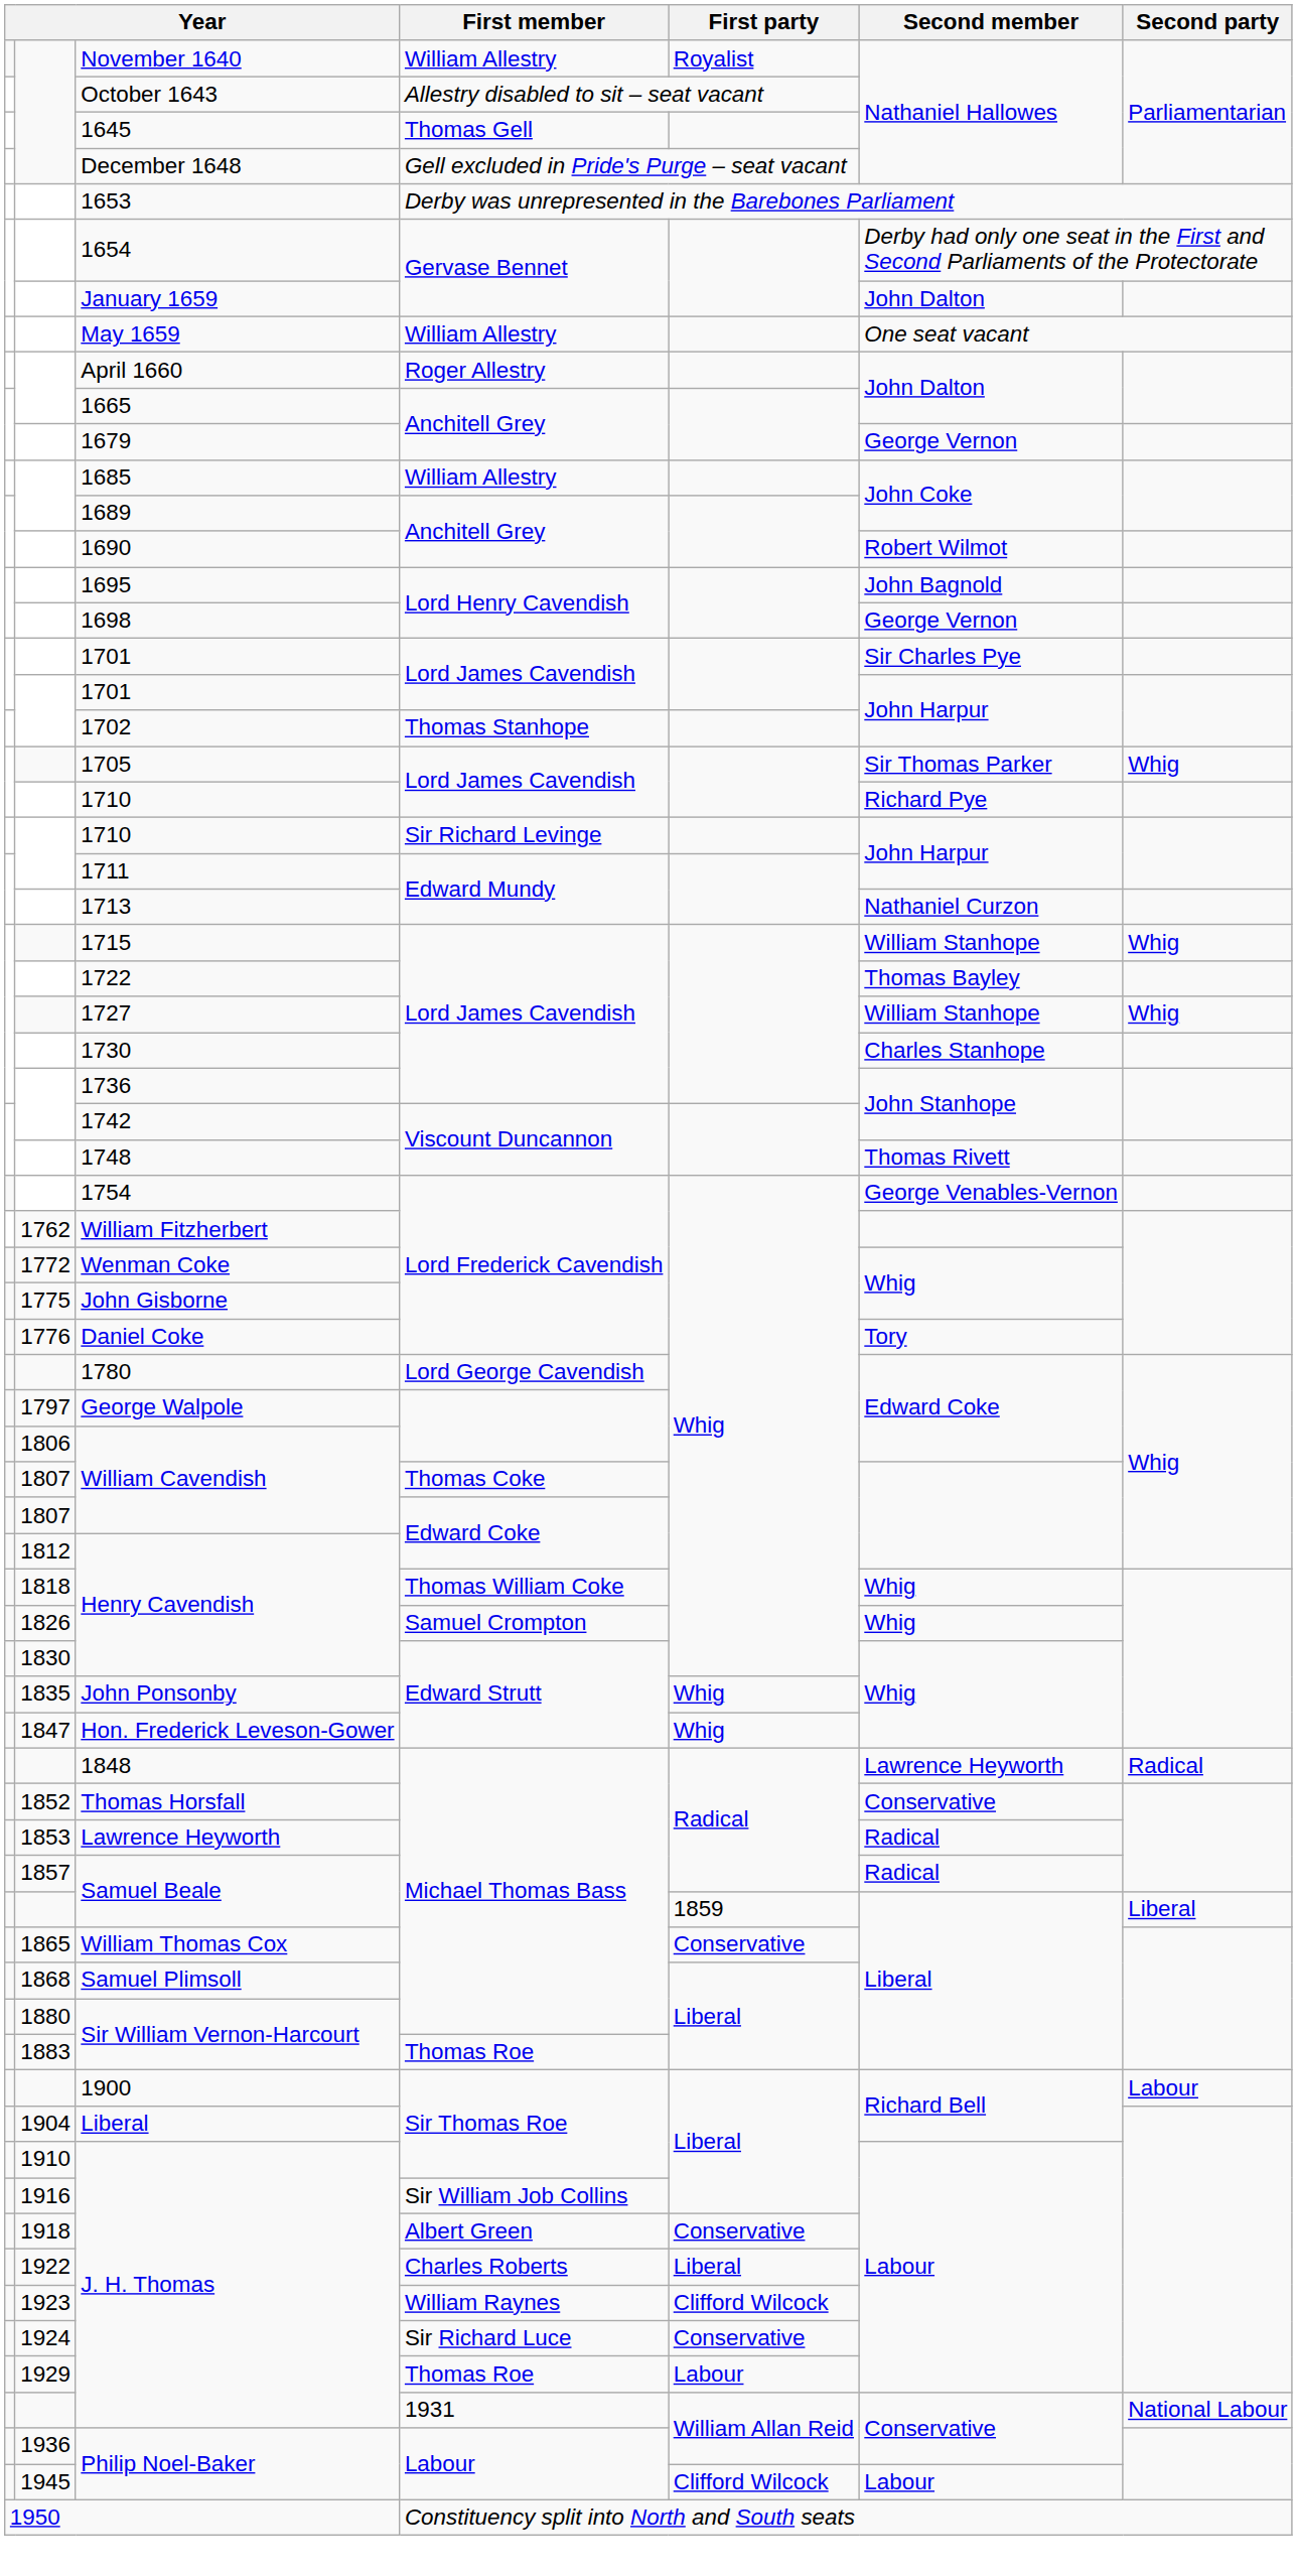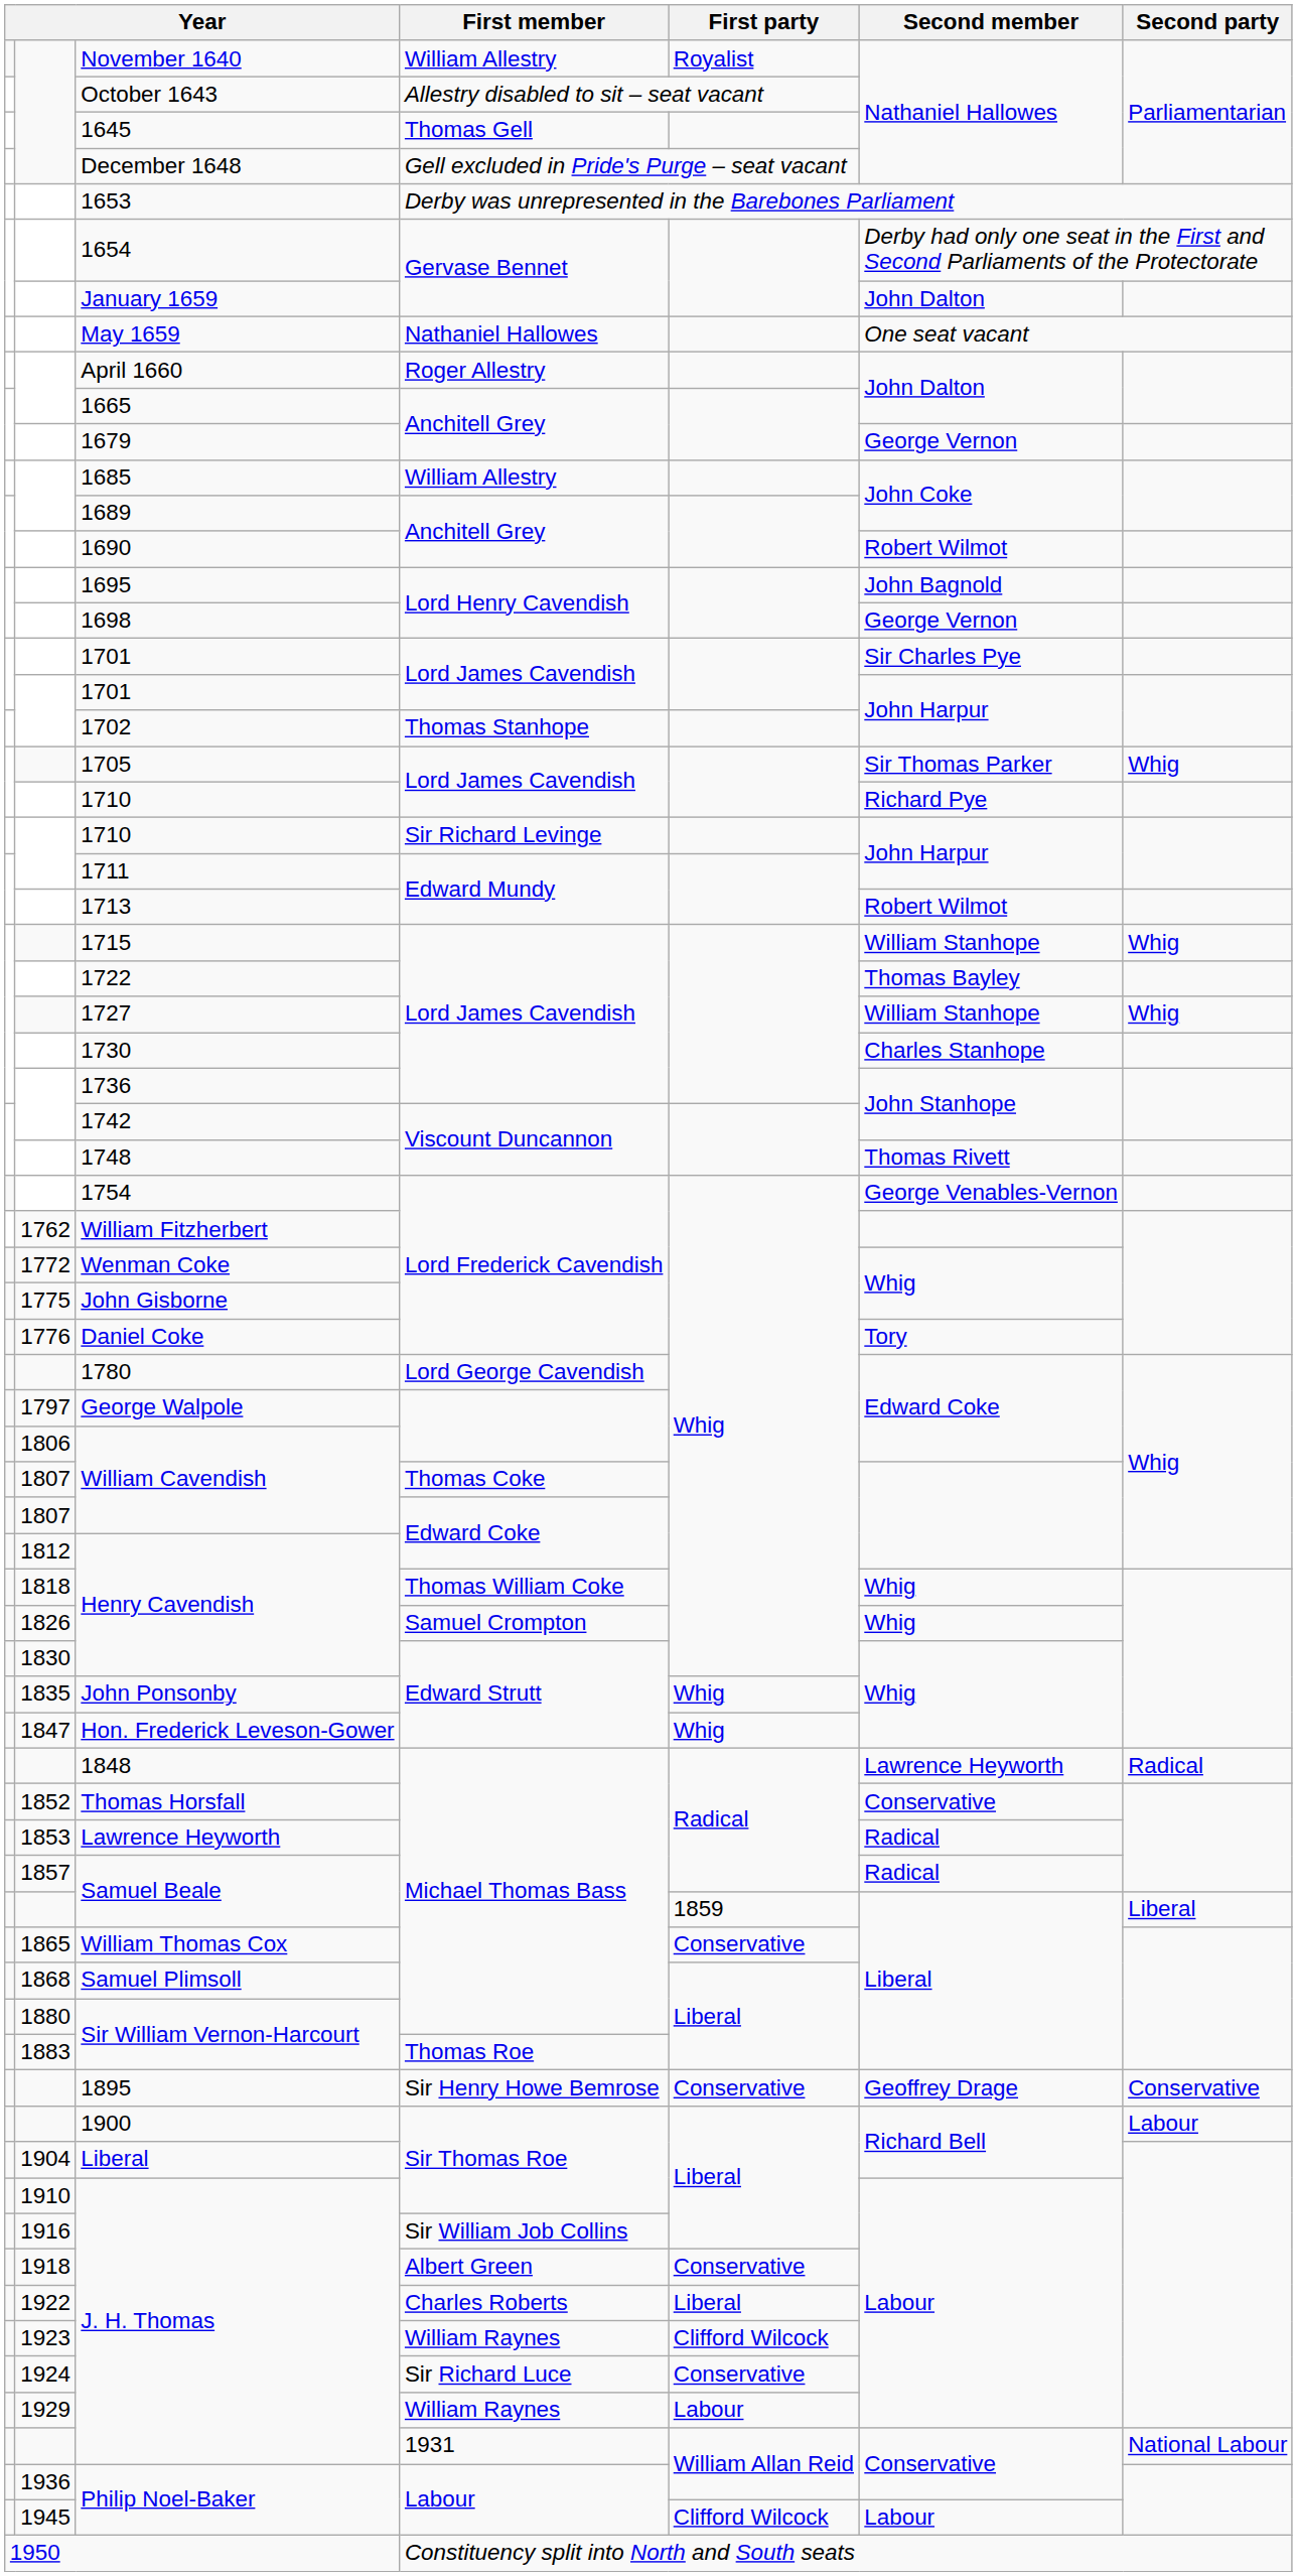May 1659 | First member: William Allestry -> Nathaniel Hallowes
1713 | Second member: Nathaniel Curzon -> Robert Wilmot
+ row: 1895 | Sir Henry Howe Bemrose | Conservative | Geoffrey Drage | Conservative
1929 / J. H. Thomas | First member: Thomas Roe -> William Raynes
